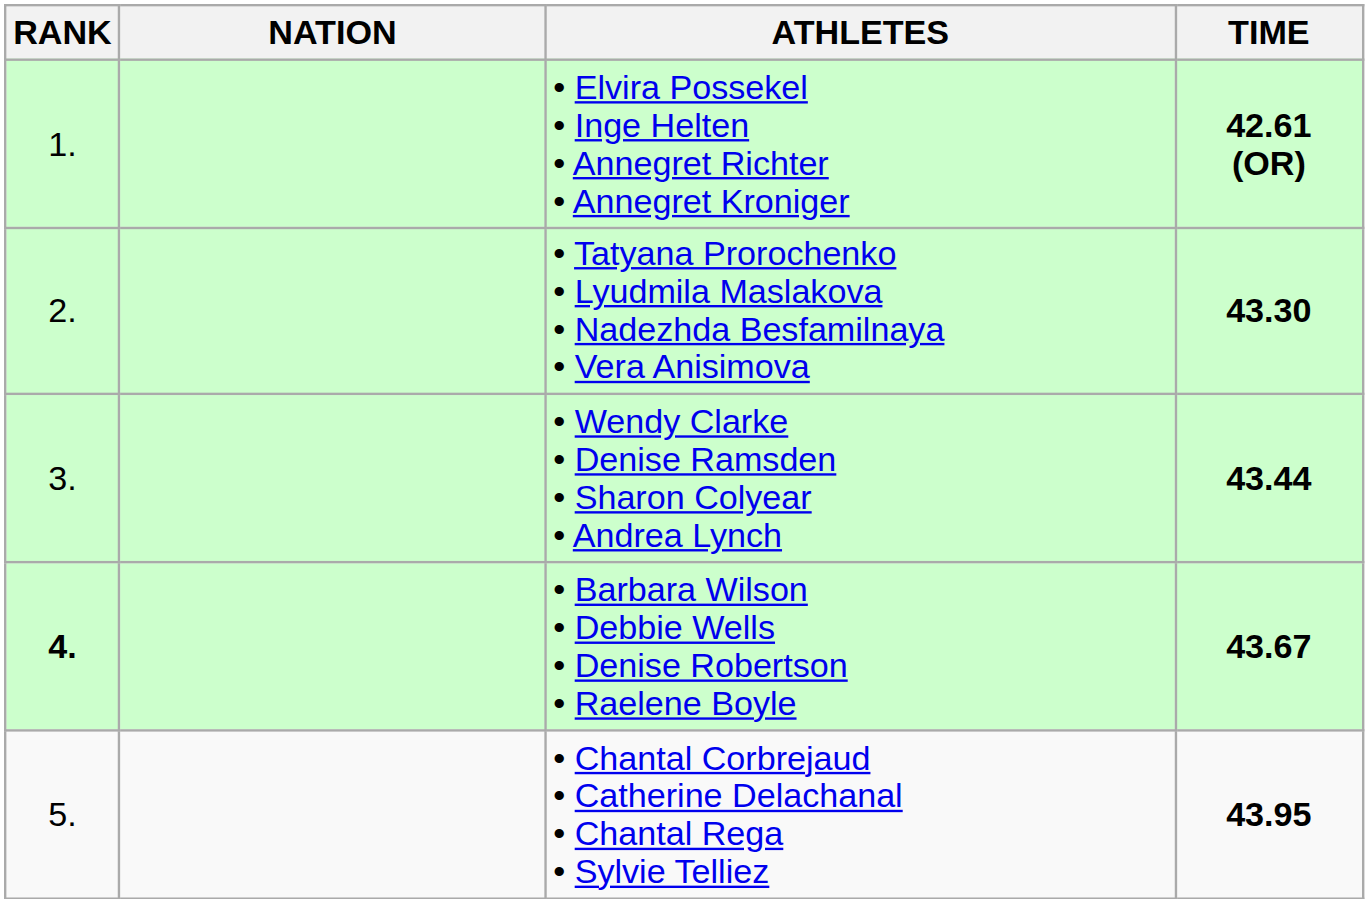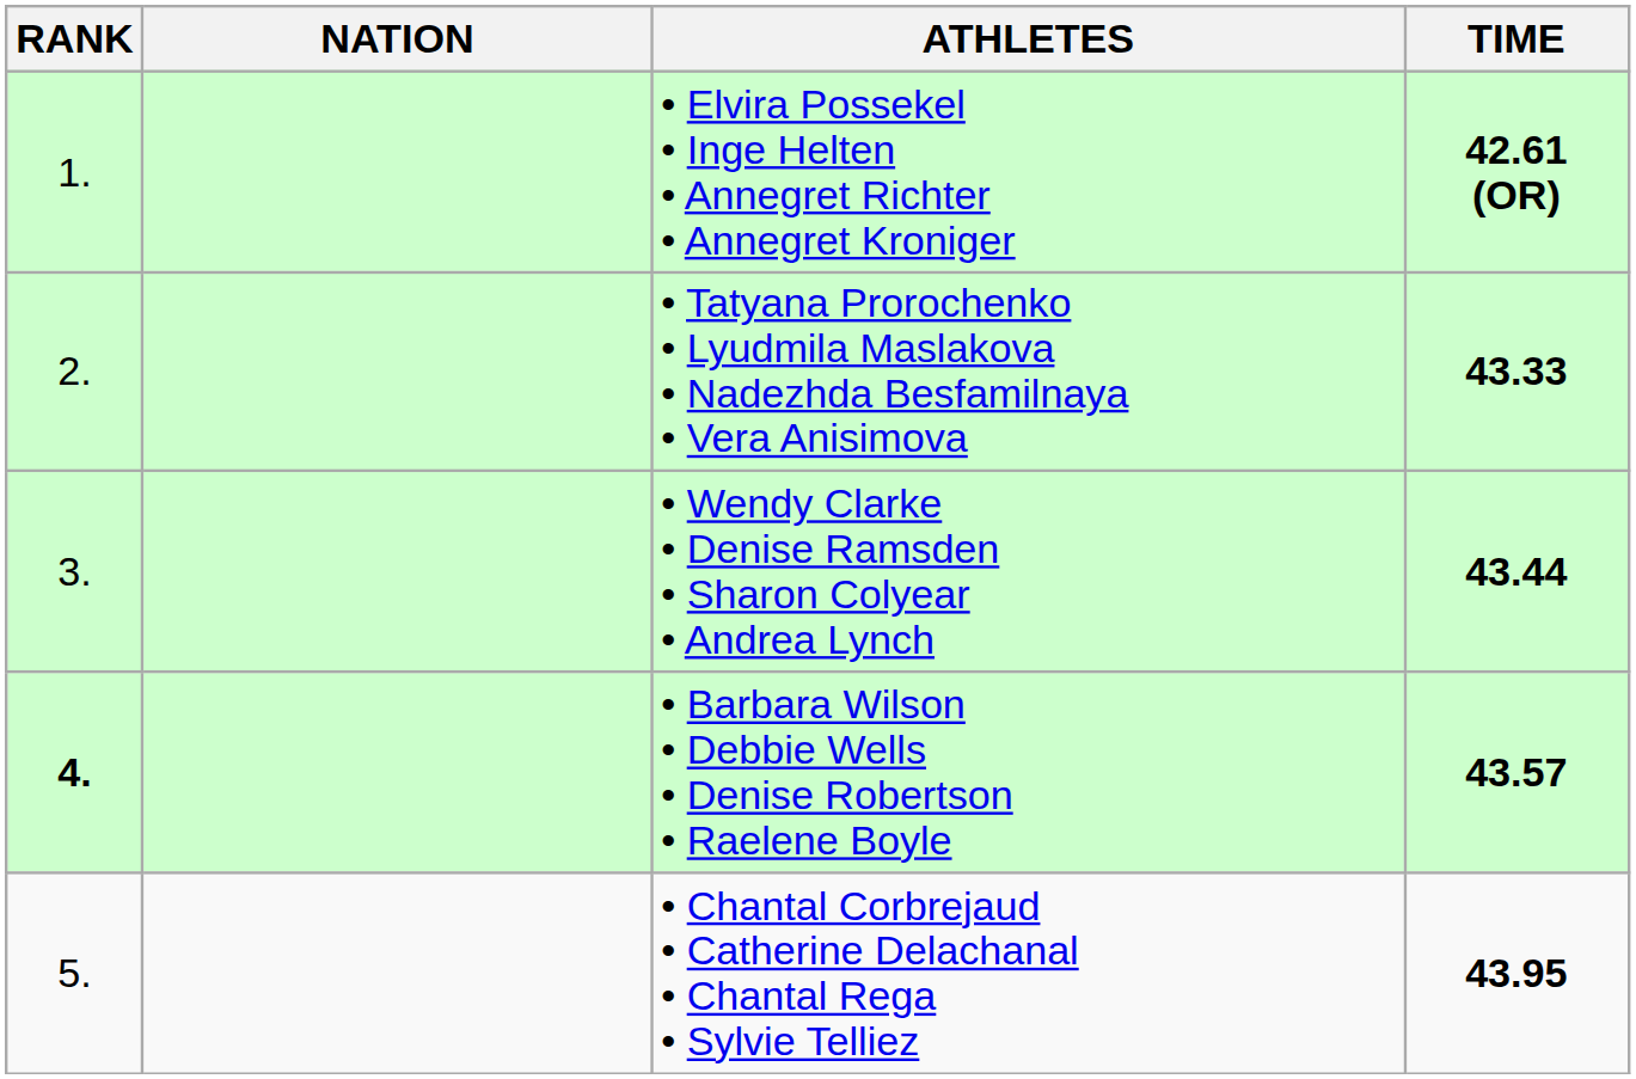row 3 | TIME: 43.30 -> 43.33
row 5 | TIME: 43.67 -> 43.57
